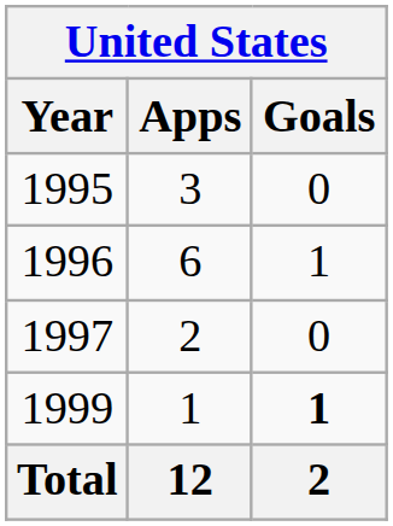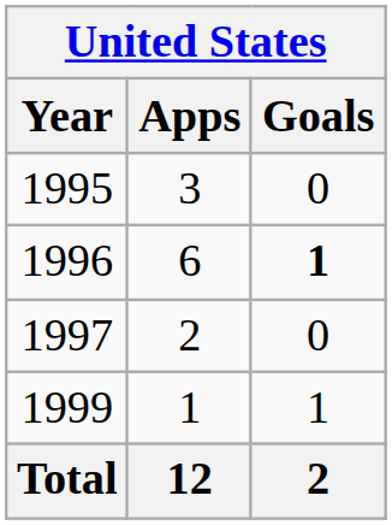1996 | Goals: normal -> bold
1999 | Goals: bold -> normal
